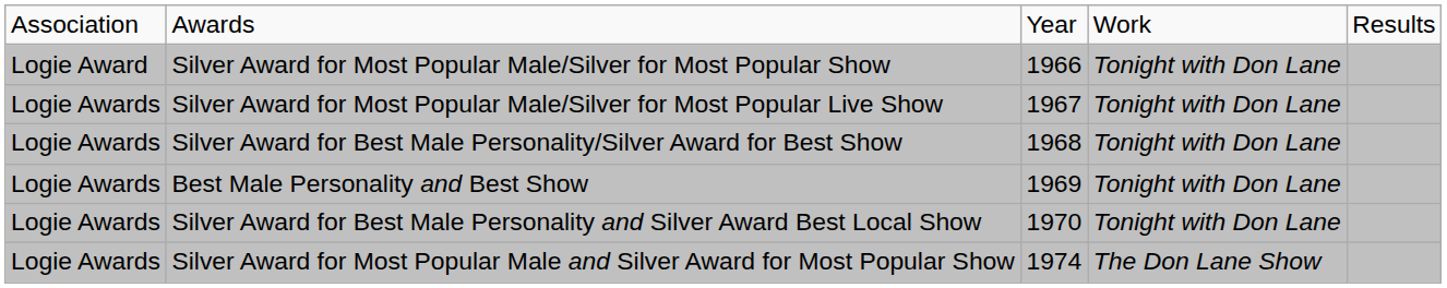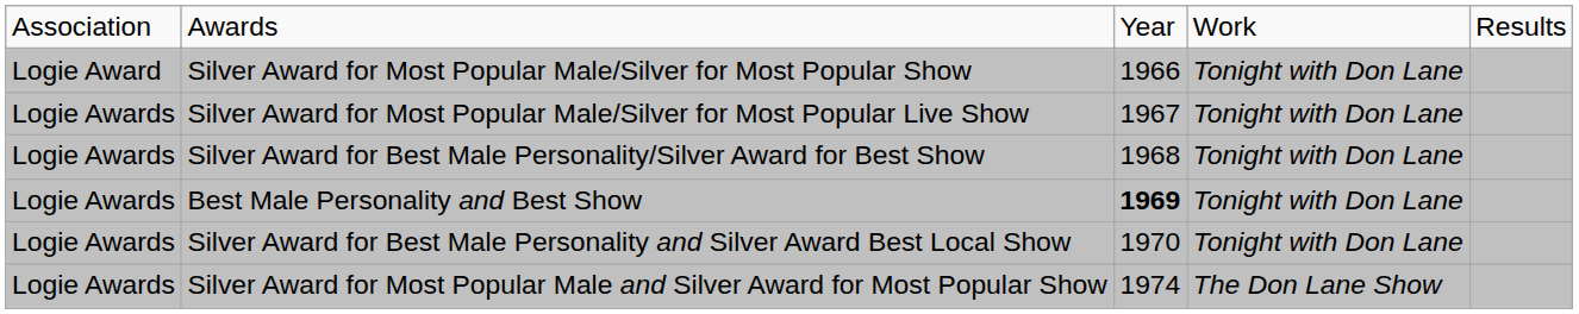Best Male Personality and Best Show | column 3: normal -> bold
